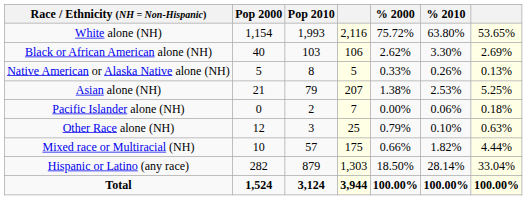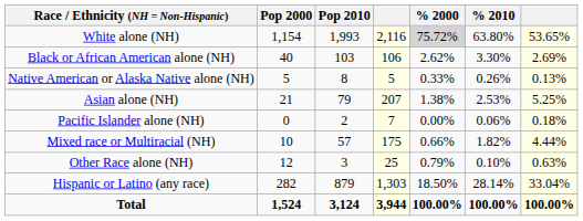White alone (NH) | % 2000: no background -> lightgrey background
rows swapped: Other Race alone (NH) <-> Mixed race or Multiracial (NH)
